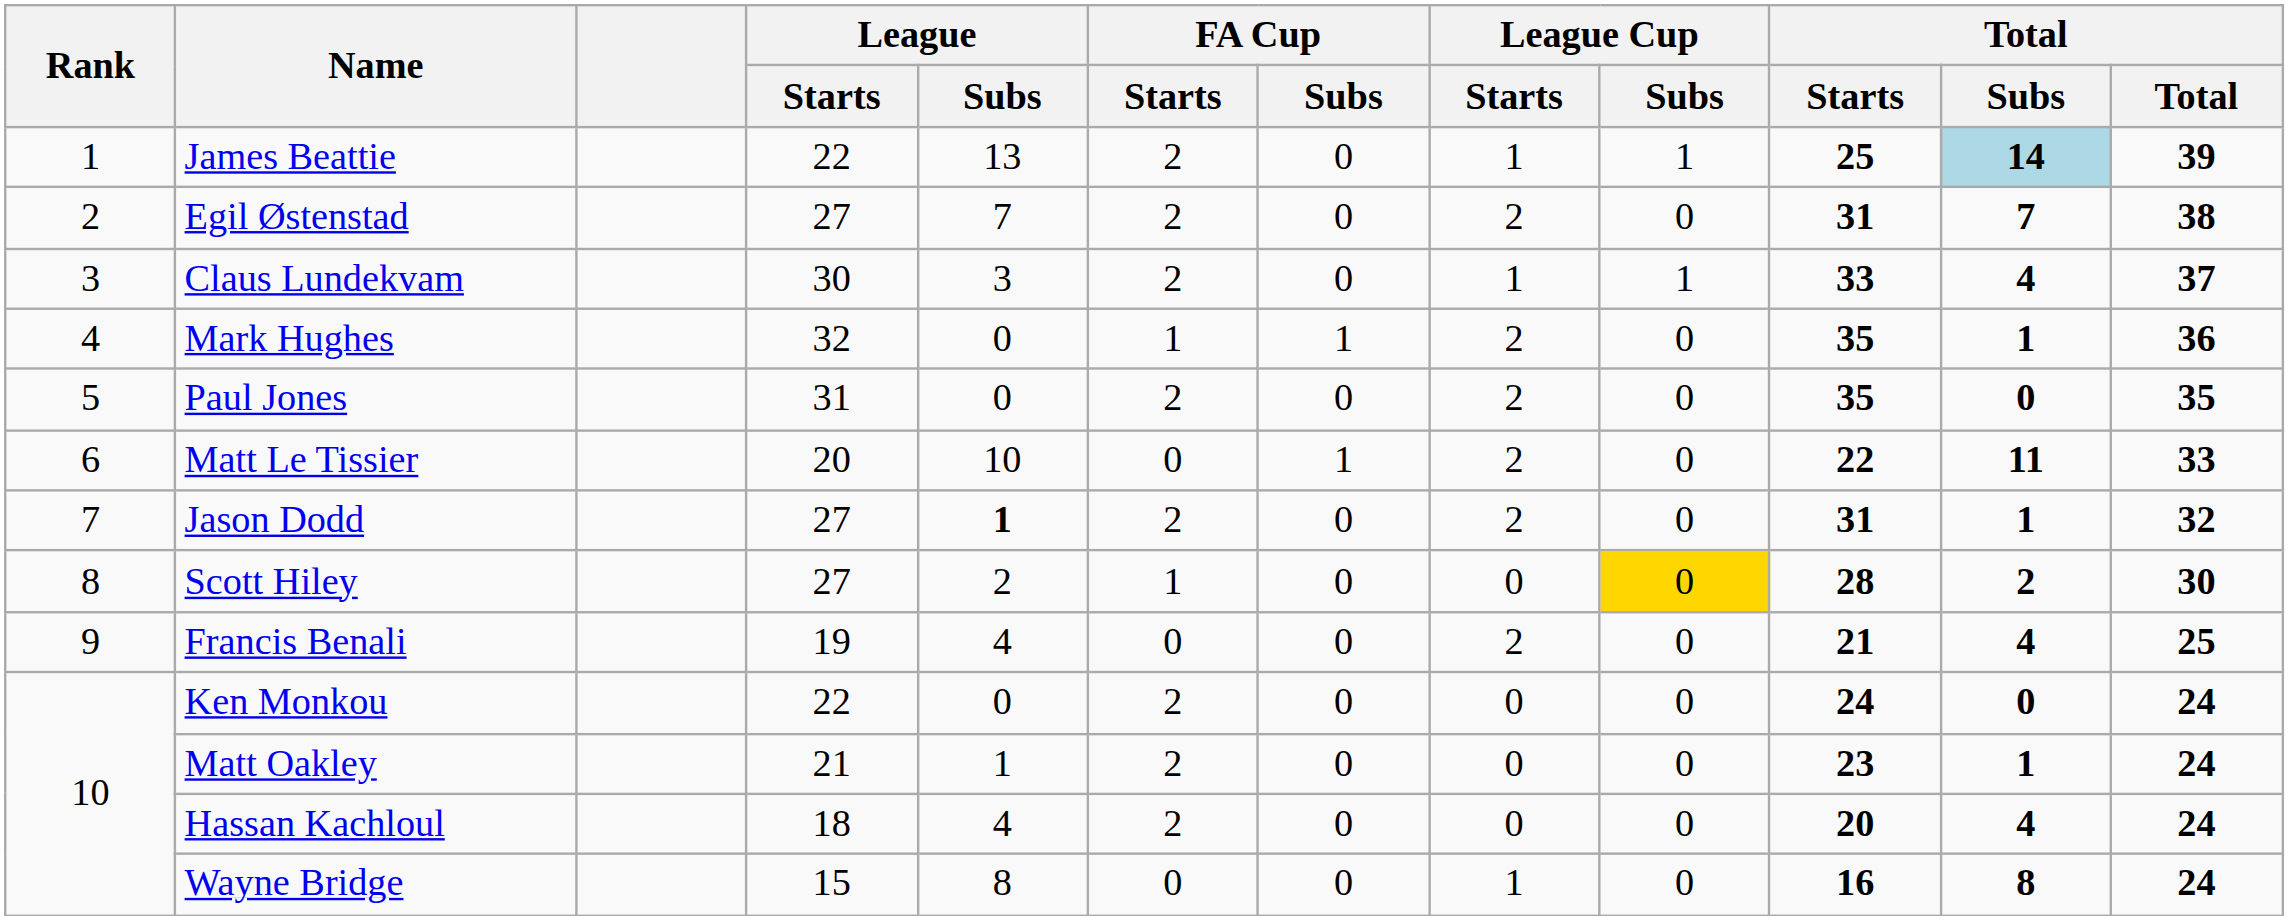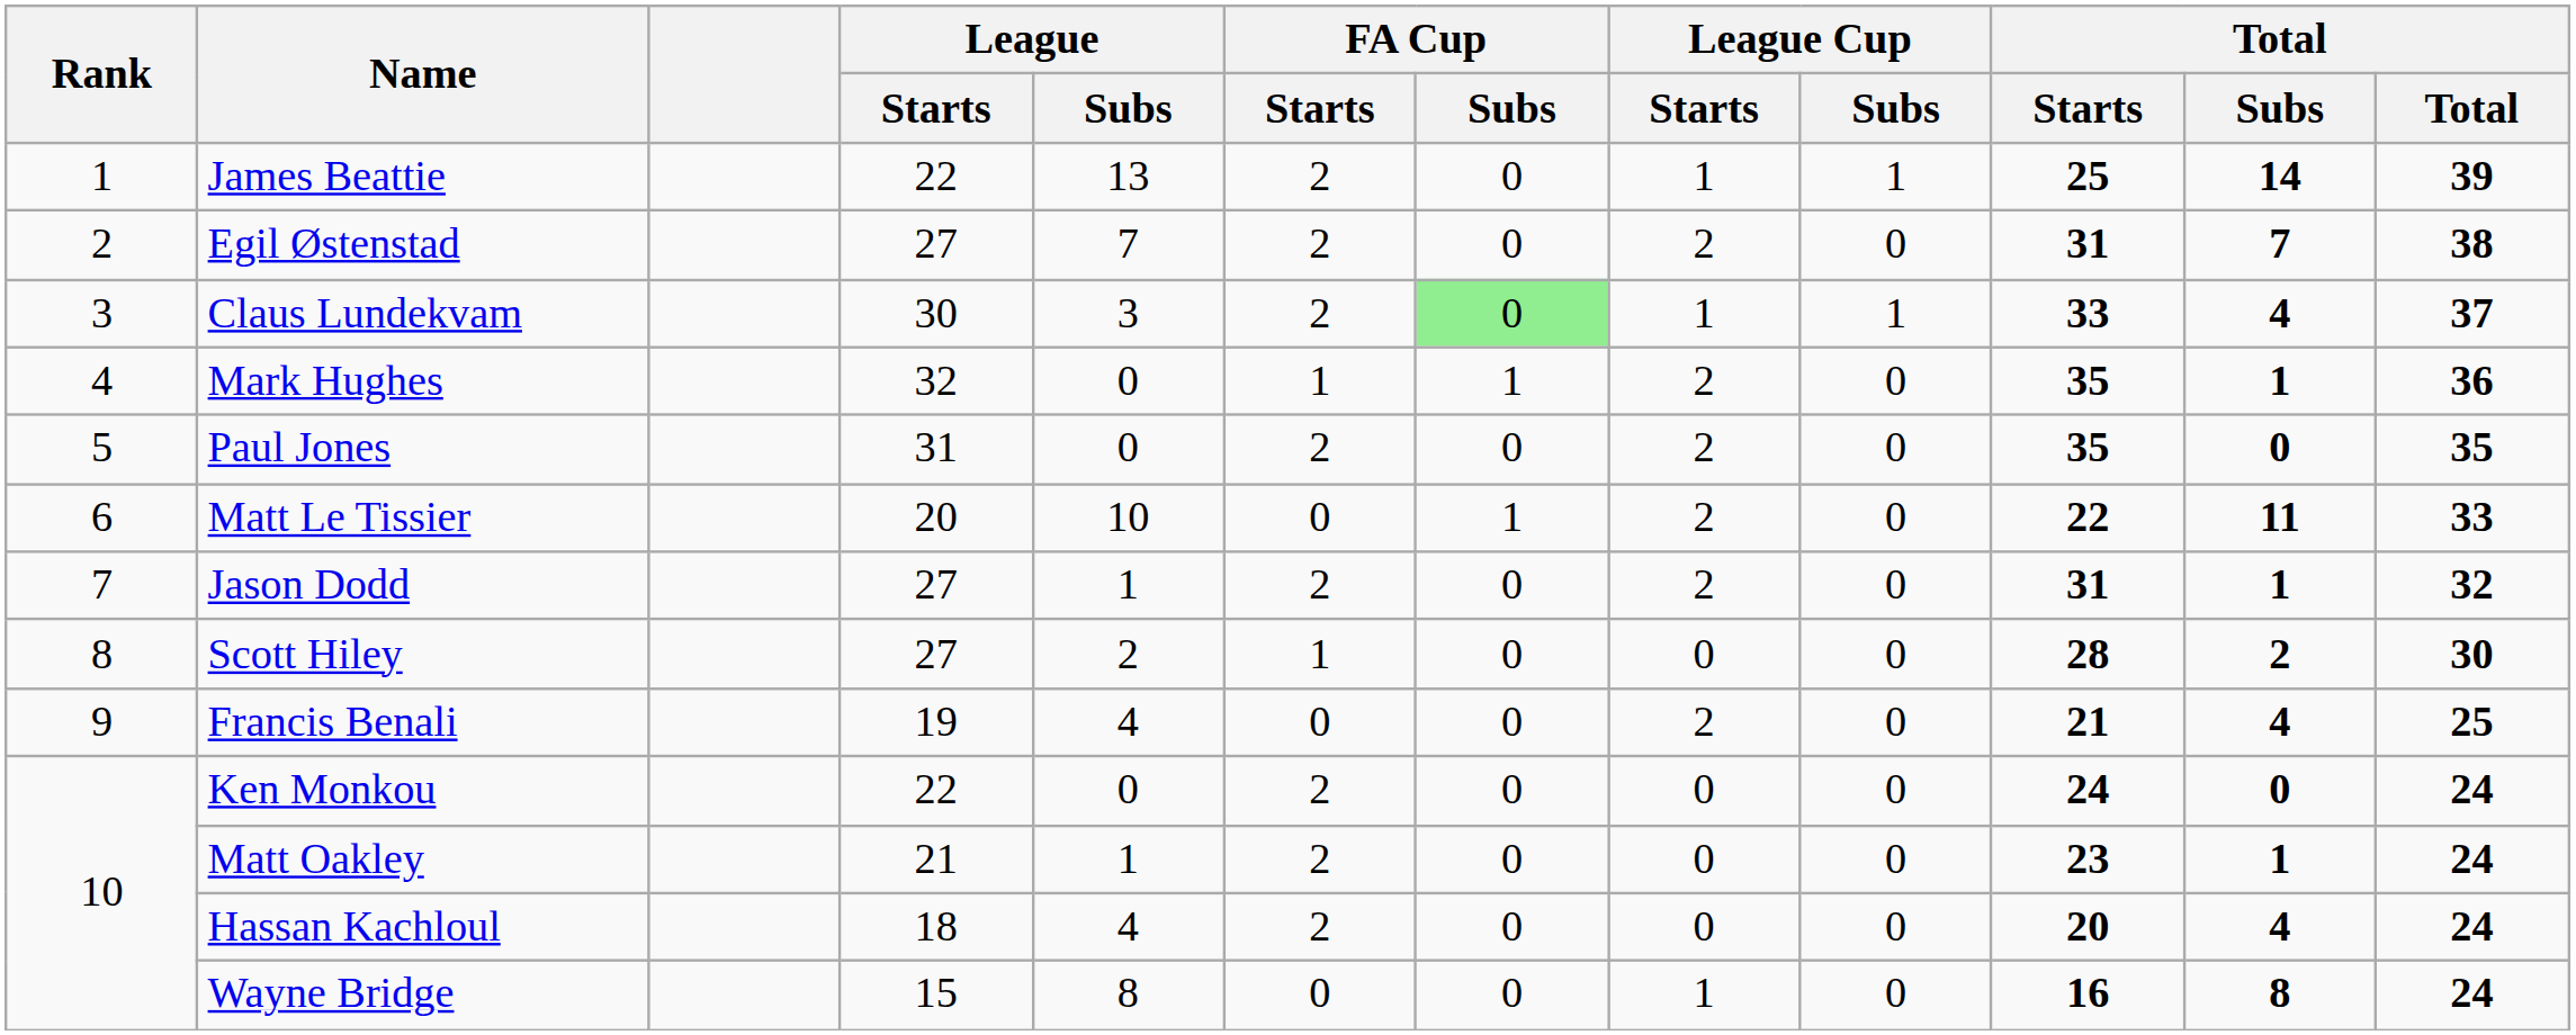James Beattie | Total / Subs: lightblue background -> no background
Claus Lundekvam | FA Cup / Subs: no background -> lightgreen background
Jason Dodd | League / Subs: bold -> normal
Scott Hiley | League Cup / Subs: gold background -> no background
